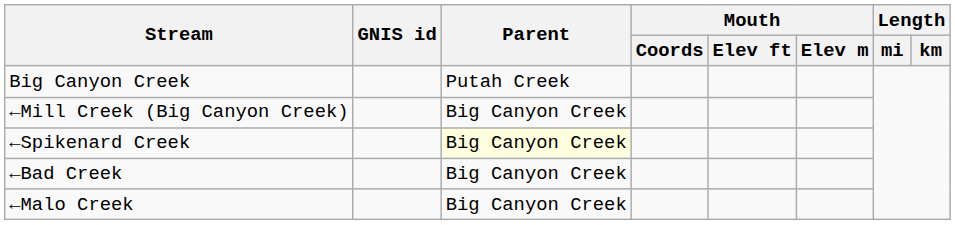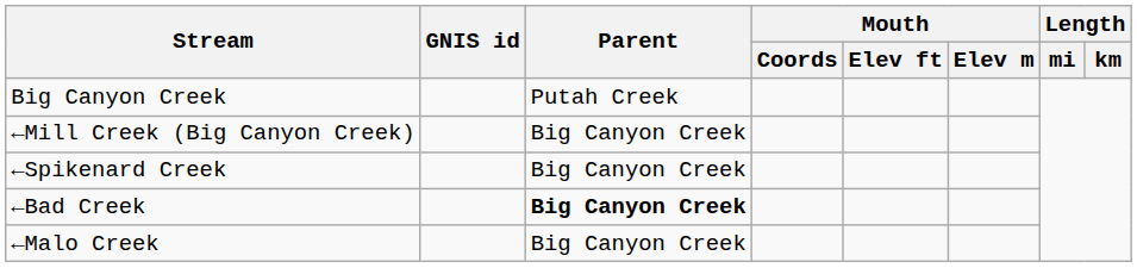←Spikenard Creek | Parent: lightyellow background -> no background
←Bad Creek | Parent: normal -> bold
